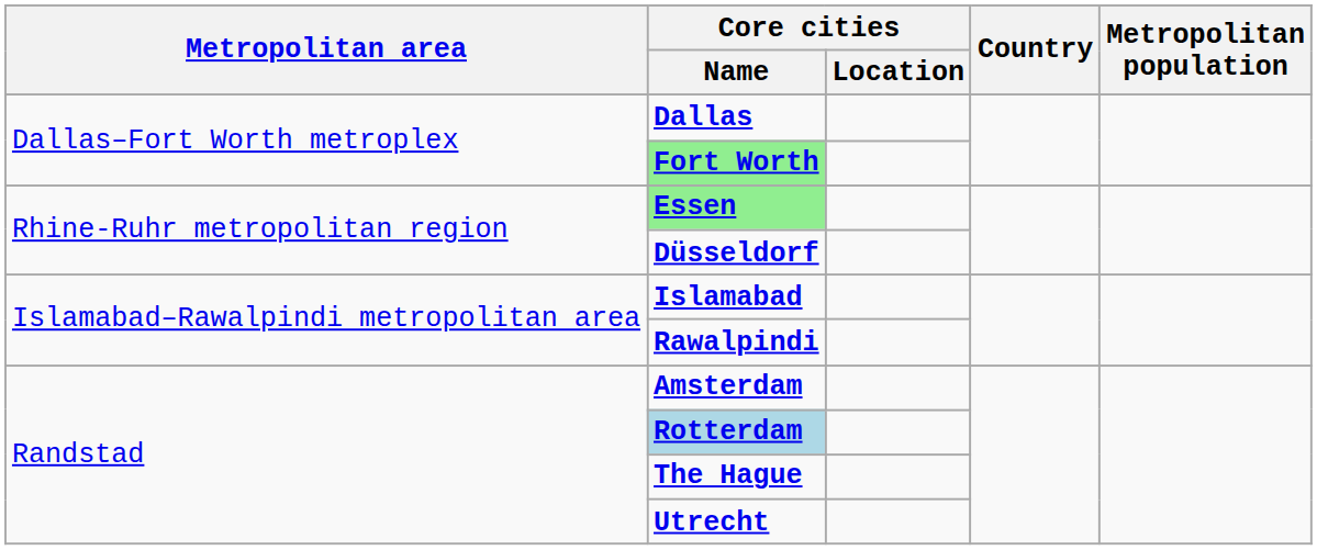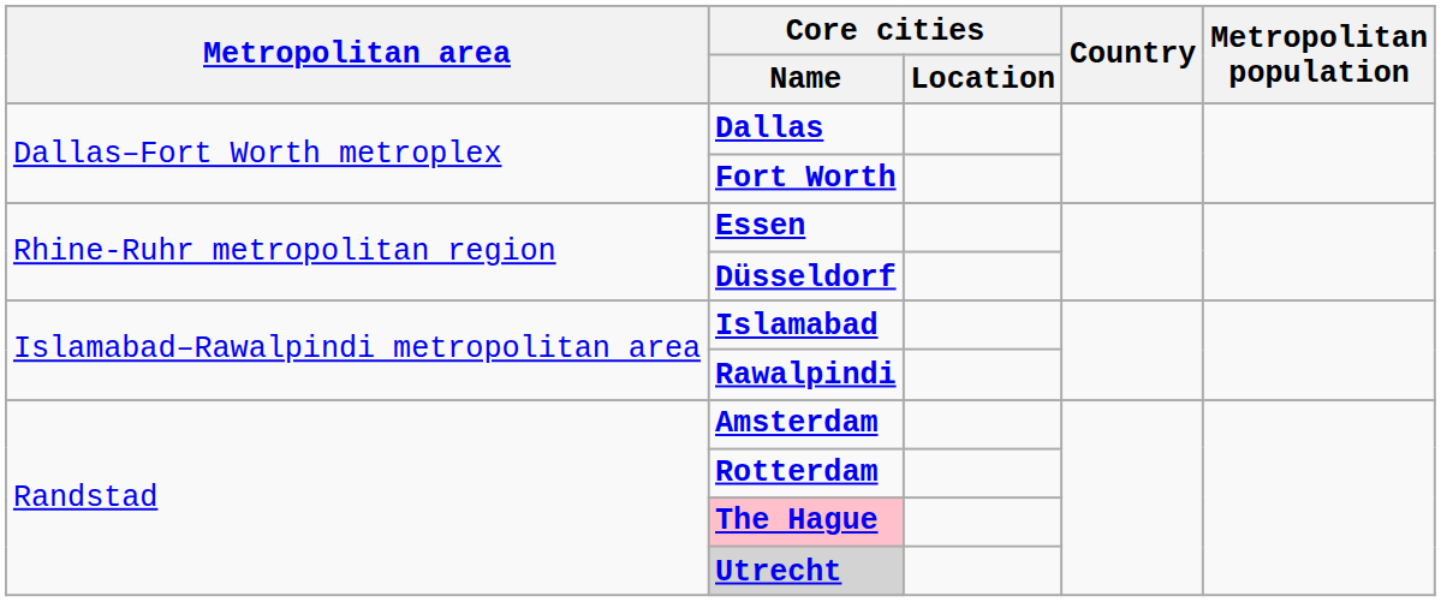Fort Worth | Core cities / Name: lightgreen background -> no background
Essen | Core cities / Name: lightgreen background -> no background
Rotterdam | Core cities / Name: lightblue background -> no background
The Hague | Core cities / Name: no background -> pink background
Utrecht | Core cities / Name: no background -> lightgrey background
